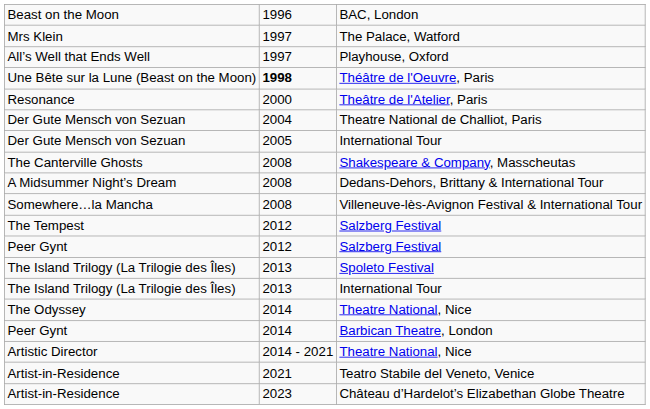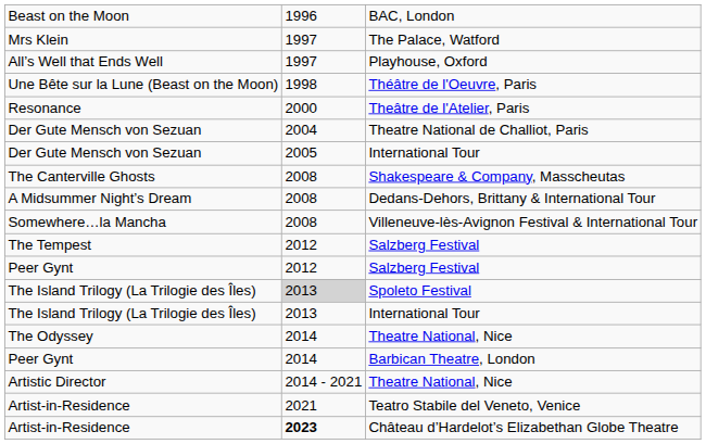Théâtre de l'Oeuvre, Paris | column 2: bold -> normal
Spoleto Festival | column 2: no background -> lightgrey background
Château d’Hardelot’s Elizabethan Globe Theatre | column 2: normal -> bold
